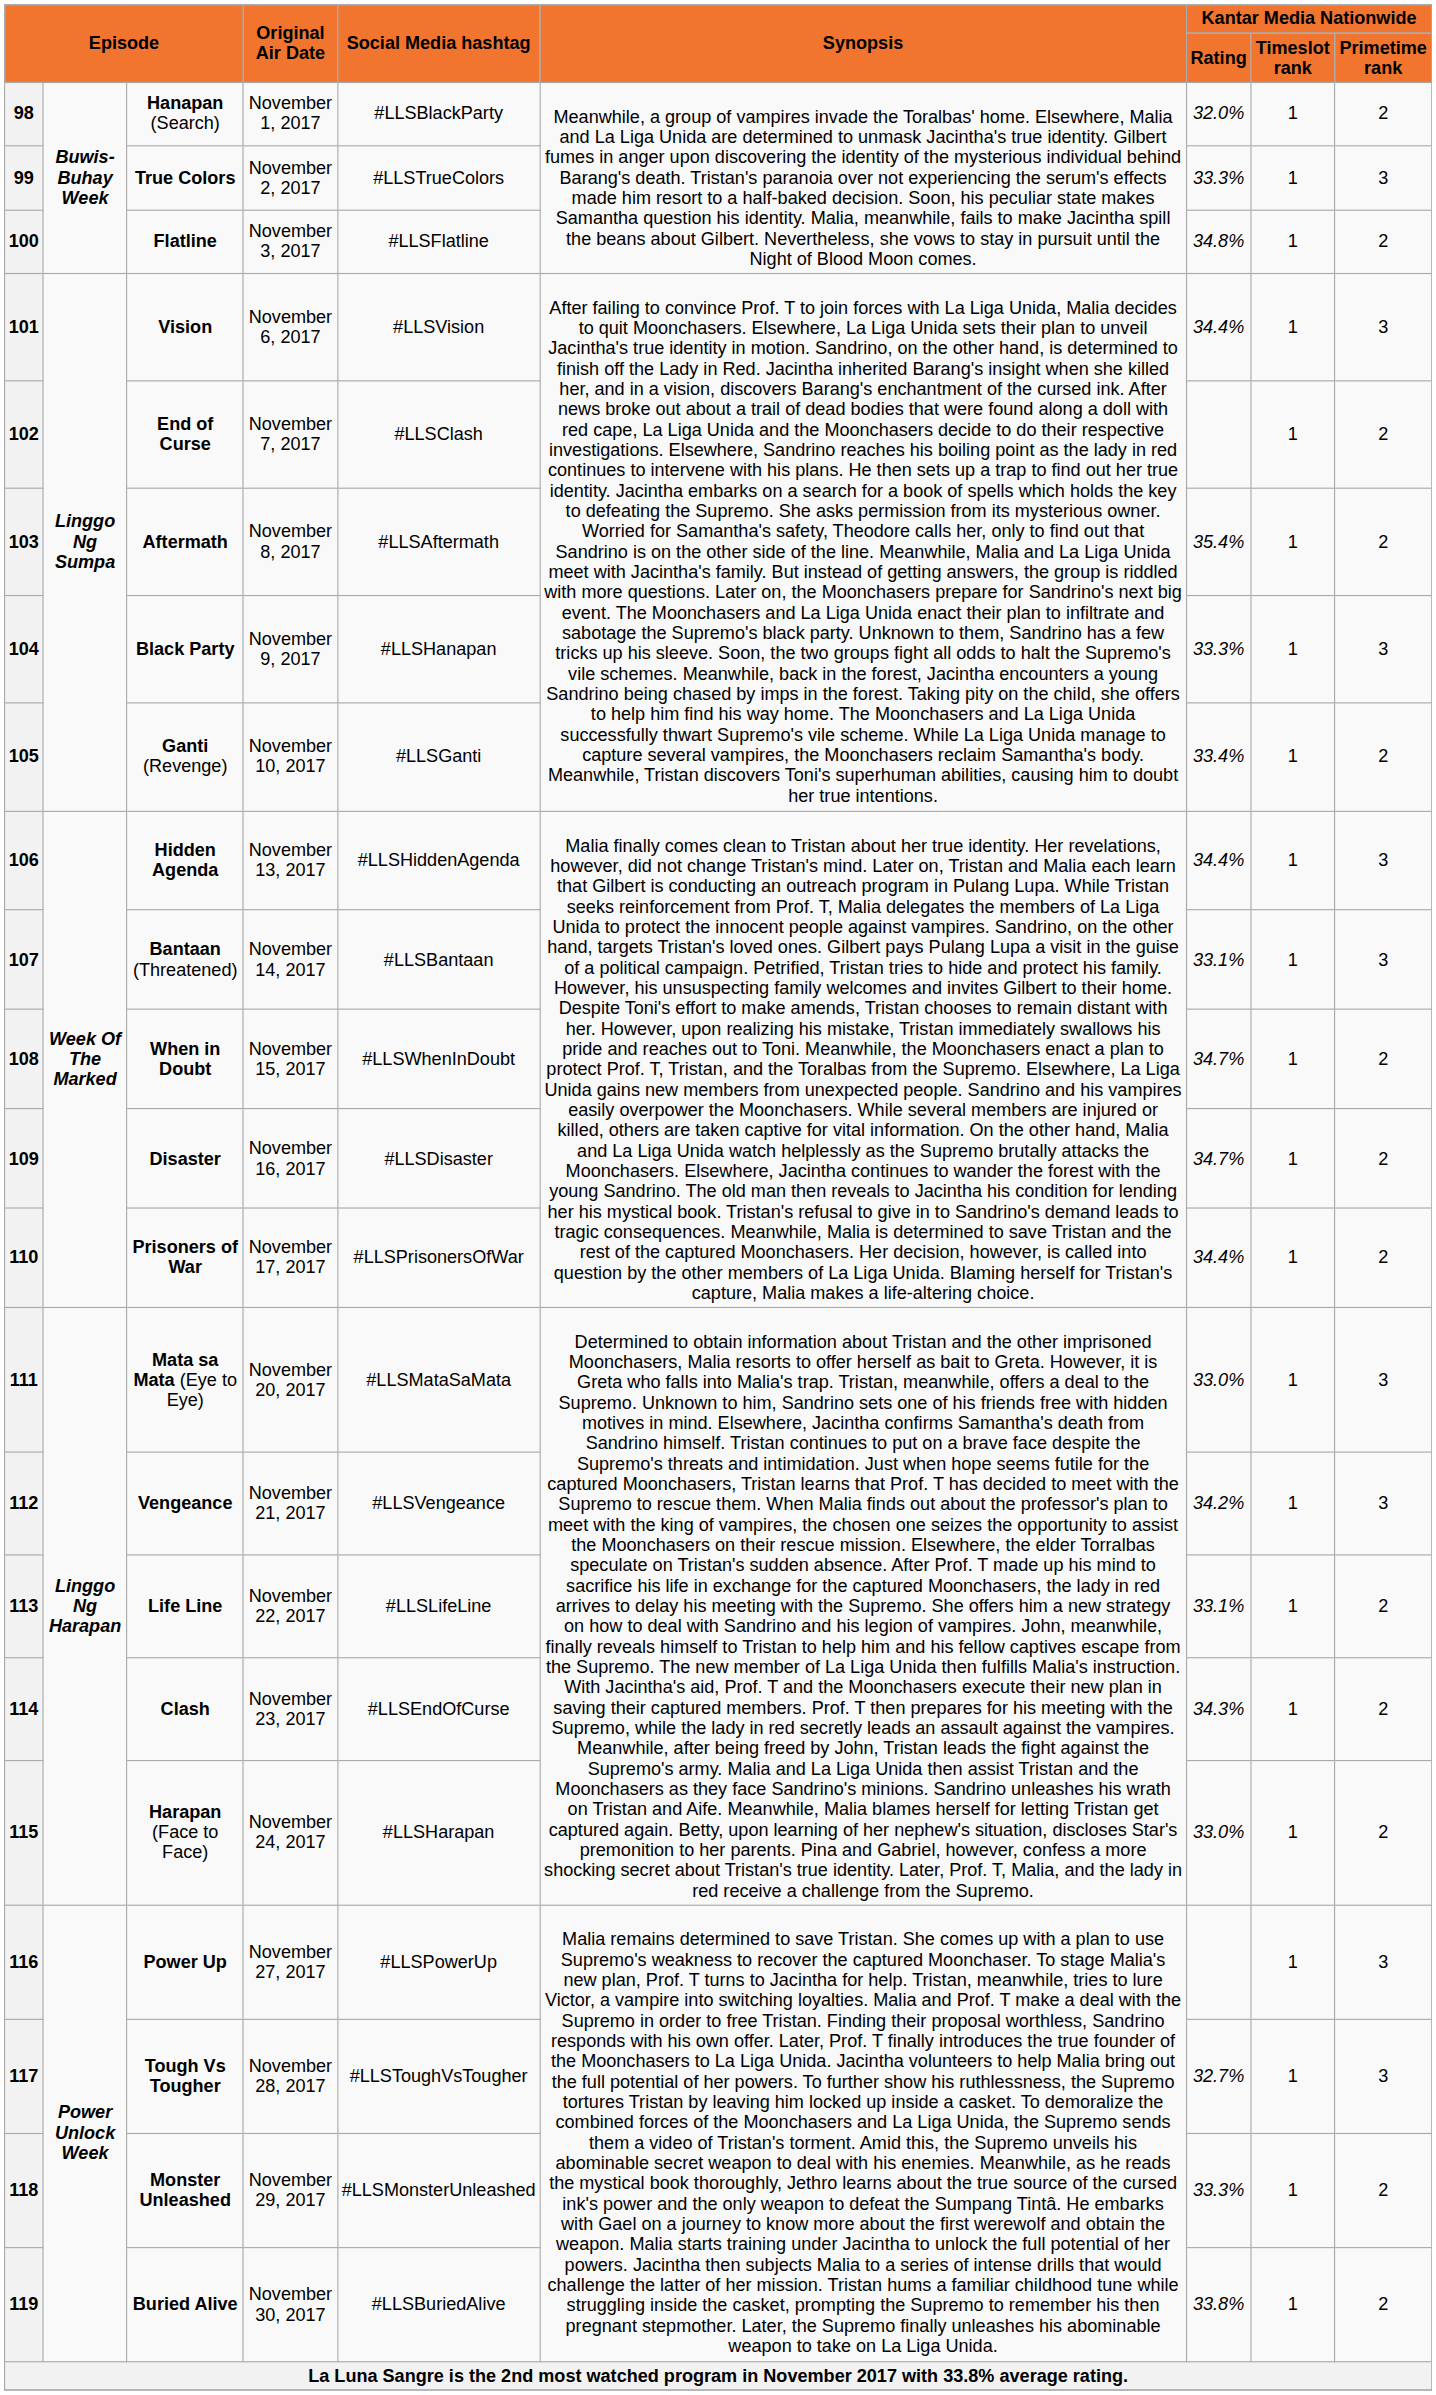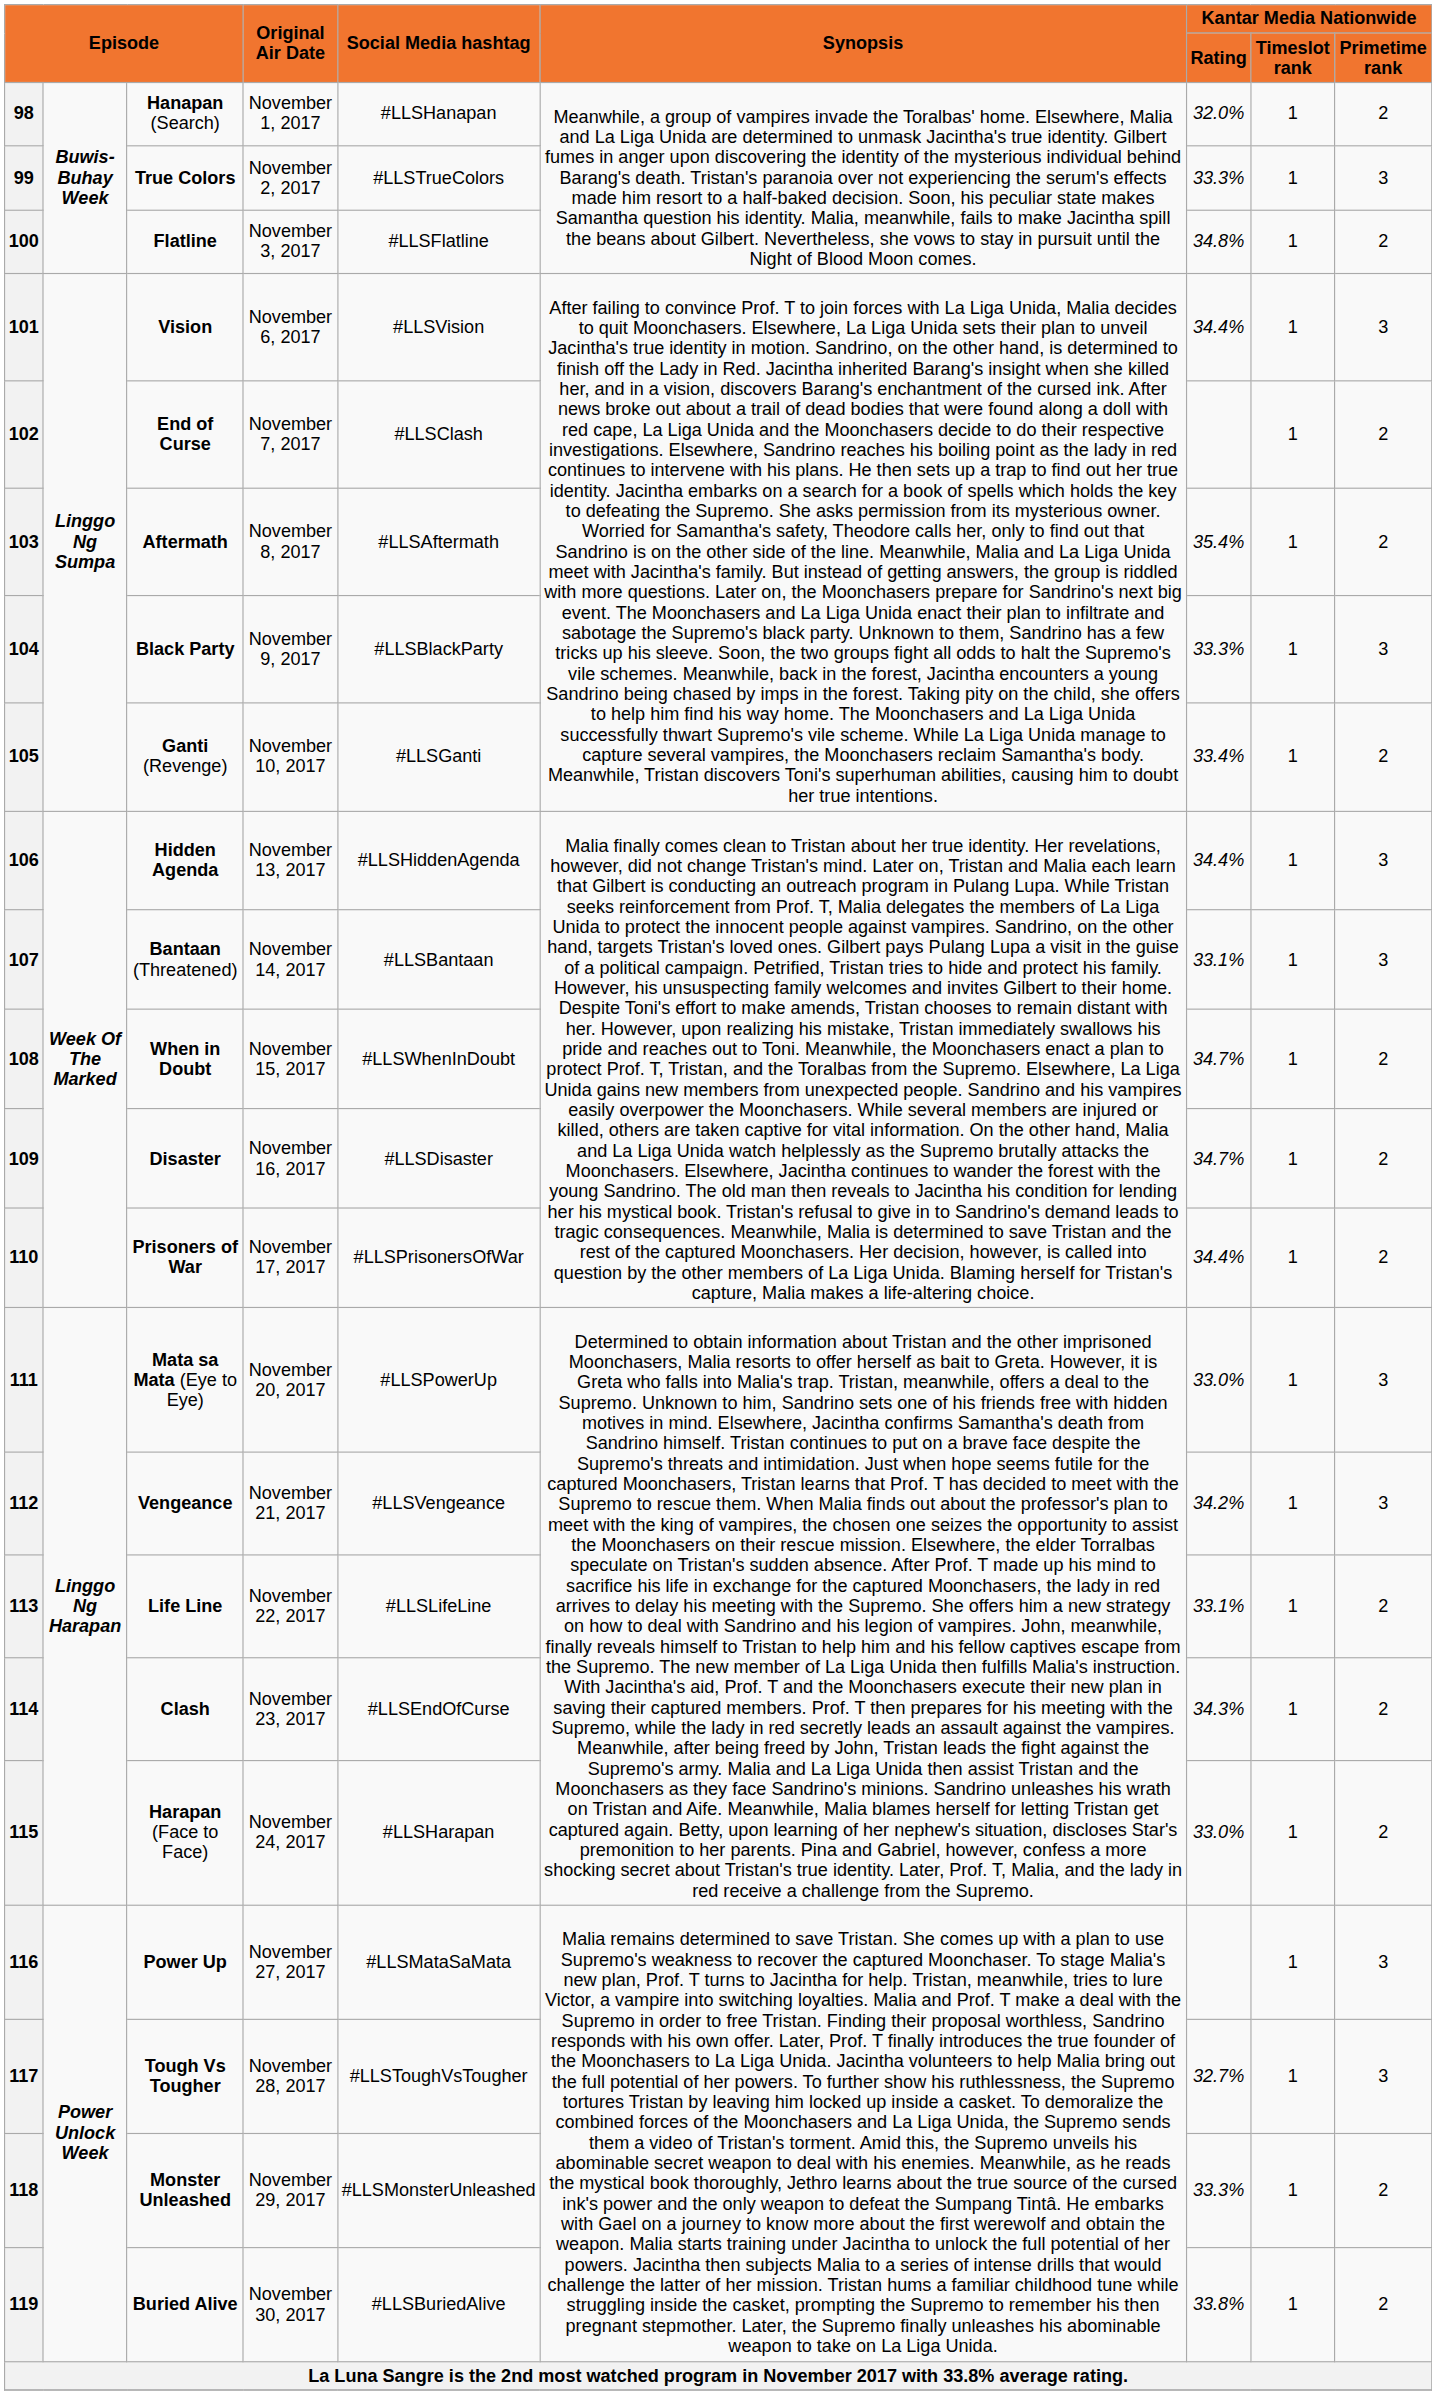98 | Social Media hashtag: #LLSBlackParty -> #LLSHanapan
104 | Social Media hashtag: #LLSHanapan -> #LLSBlackParty
111 | Social Media hashtag: #LLSMataSaMata -> #LLSPowerUp
116 | Social Media hashtag: #LLSPowerUp -> #LLSMataSaMata
